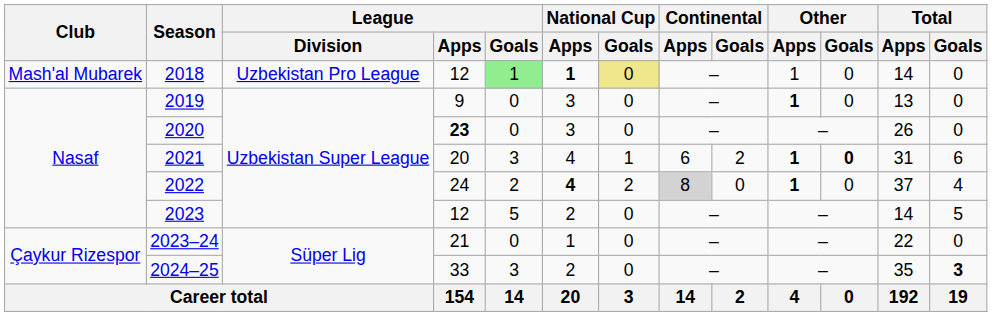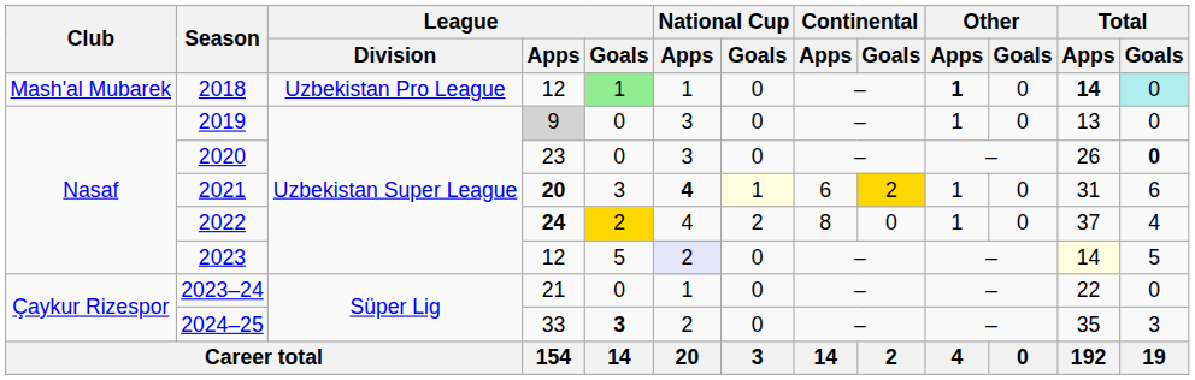2018 | National Cup / Apps: bold -> normal
2018 | National Cup / Goals: khaki background -> no background
2018 | Other / Apps: normal -> bold
2018 | Total / Apps: normal -> bold
2018 | Total / Goals: no background -> paleturquoise background
2019 | League / Apps: no background -> lightgrey background
2019 | Other / Apps: bold -> normal
2020 | League / Apps: bold -> normal
2020 | Total / Goals: normal -> bold
2021 | League / Apps: normal -> bold
2021 | National Cup / Apps: normal -> bold
2021 | National Cup / Goals: no background -> lightyellow background
2021 | Continental / Goals: no background -> gold background
2021 | Other / Apps: bold -> normal
2021 | Other / Goals: bold -> normal
2022 | League / Apps: normal -> bold
2022 | League / Goals: no background -> gold background
2022 | National Cup / Apps: bold -> normal
2022 | Continental / Apps: lightgrey background -> no background
2022 | Other / Apps: bold -> normal
2023 | National Cup / Apps: no background -> lavender background
2023 | Total / Apps: no background -> lightyellow background
2024–25 | League / Goals: normal -> bold
2024–25 | Total / Goals: bold -> normal
